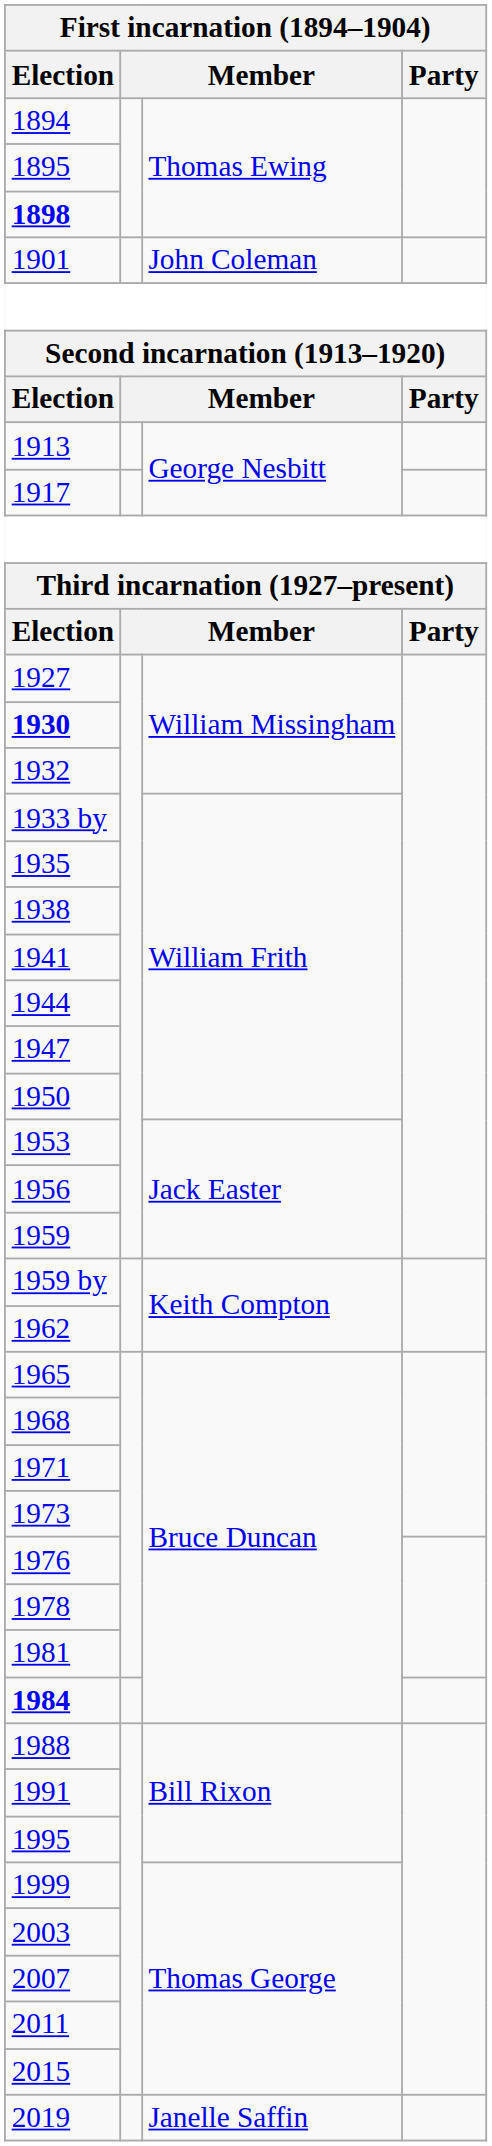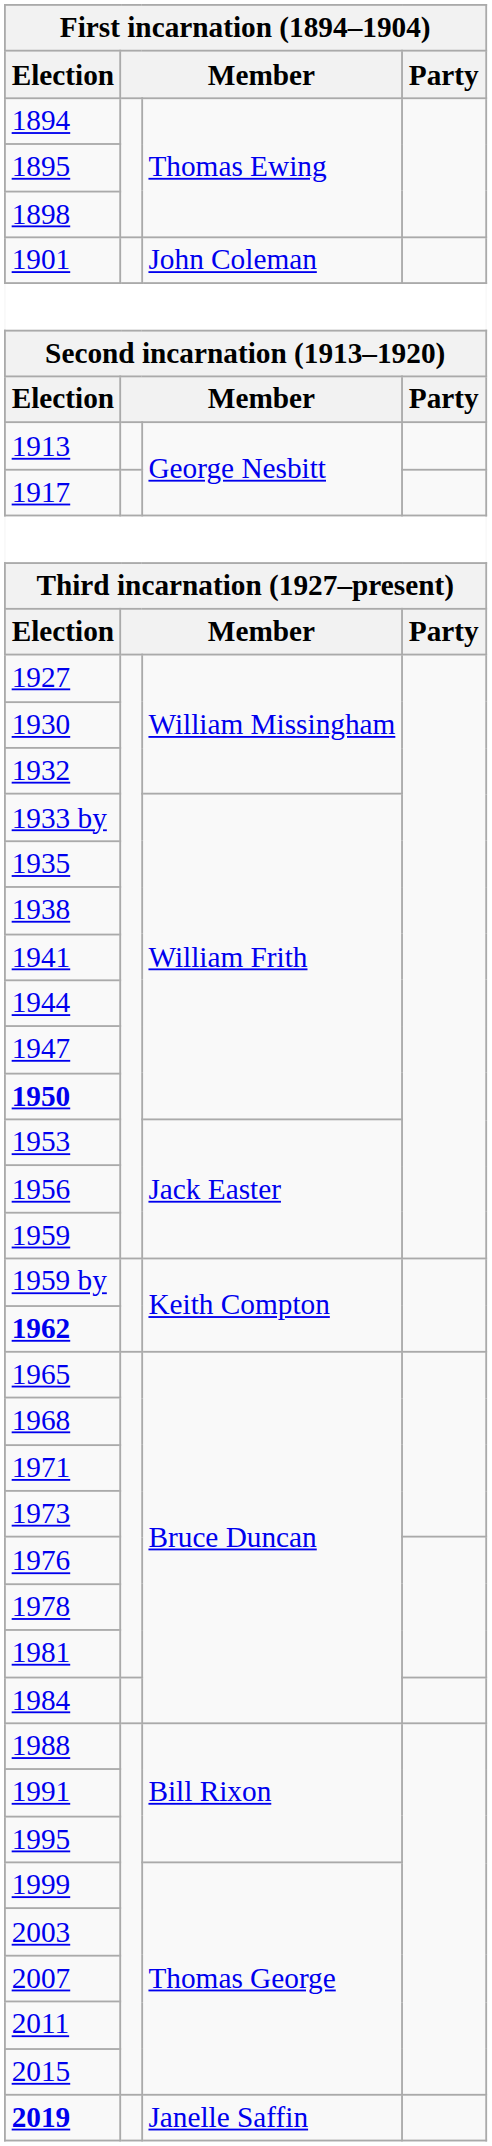1898 | Election: bold -> normal
1930 | Election: bold -> normal
1950 | Election: normal -> bold
1962 | Election: normal -> bold
1984 | Election: bold -> normal
2019 | Election: normal -> bold
